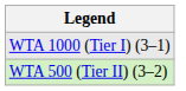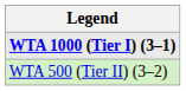row 2 | column 1: normal -> bold
